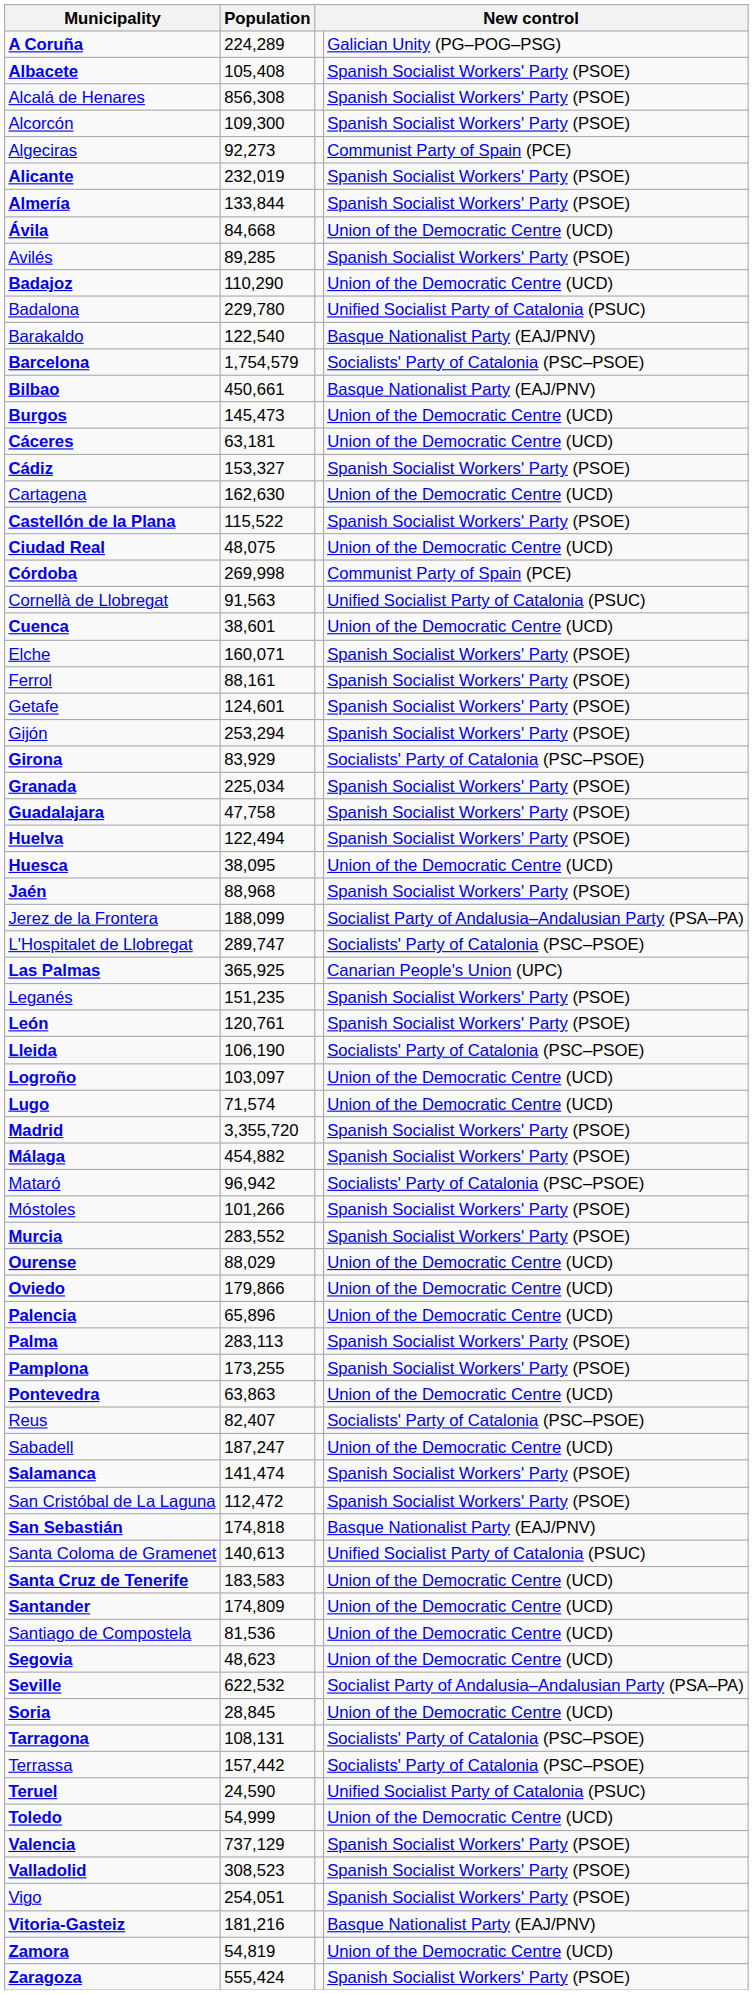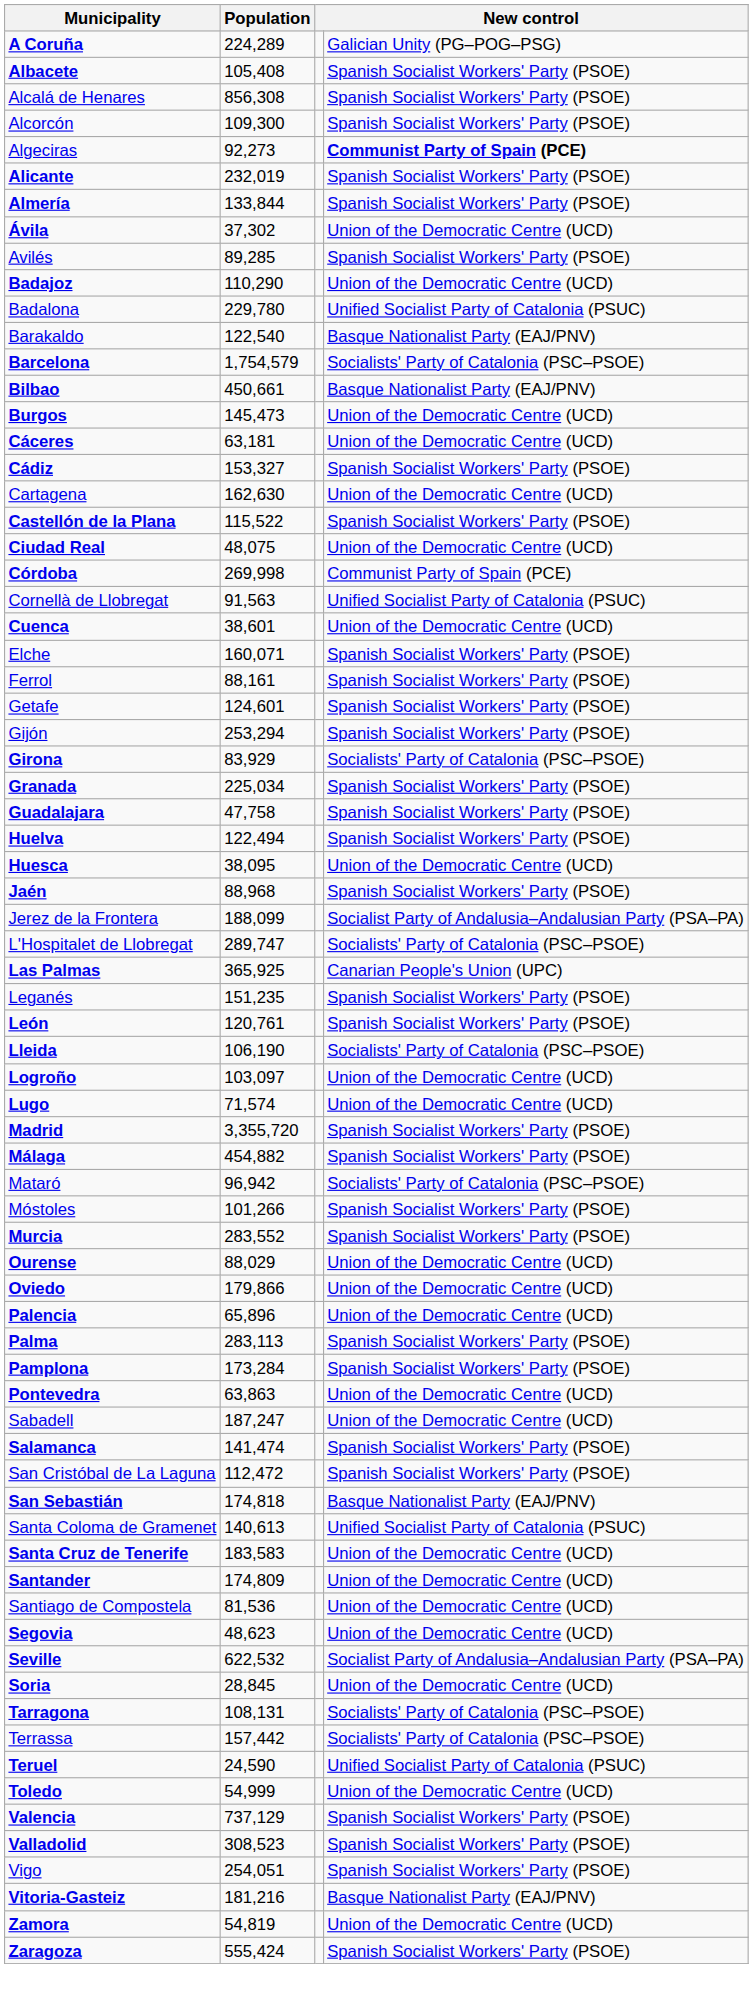Algeciras | column 4: normal -> bold
Ávila | Population: 84,668 -> 37,302
Pamplona | Population: 173,255 -> 173,284
- row: Reus | 82,407 | Socialists' Party of Catalonia (PSC–PSOE)
